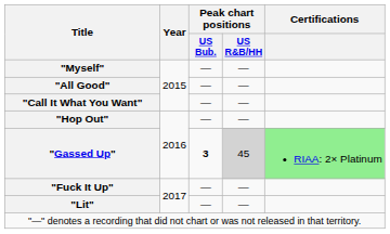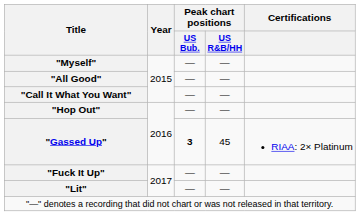"Gassed Up" | Peak chart positions / US R&B/HH: lightgrey background -> no background
"Gassed Up" | Certifications: lightgreen background -> no background
